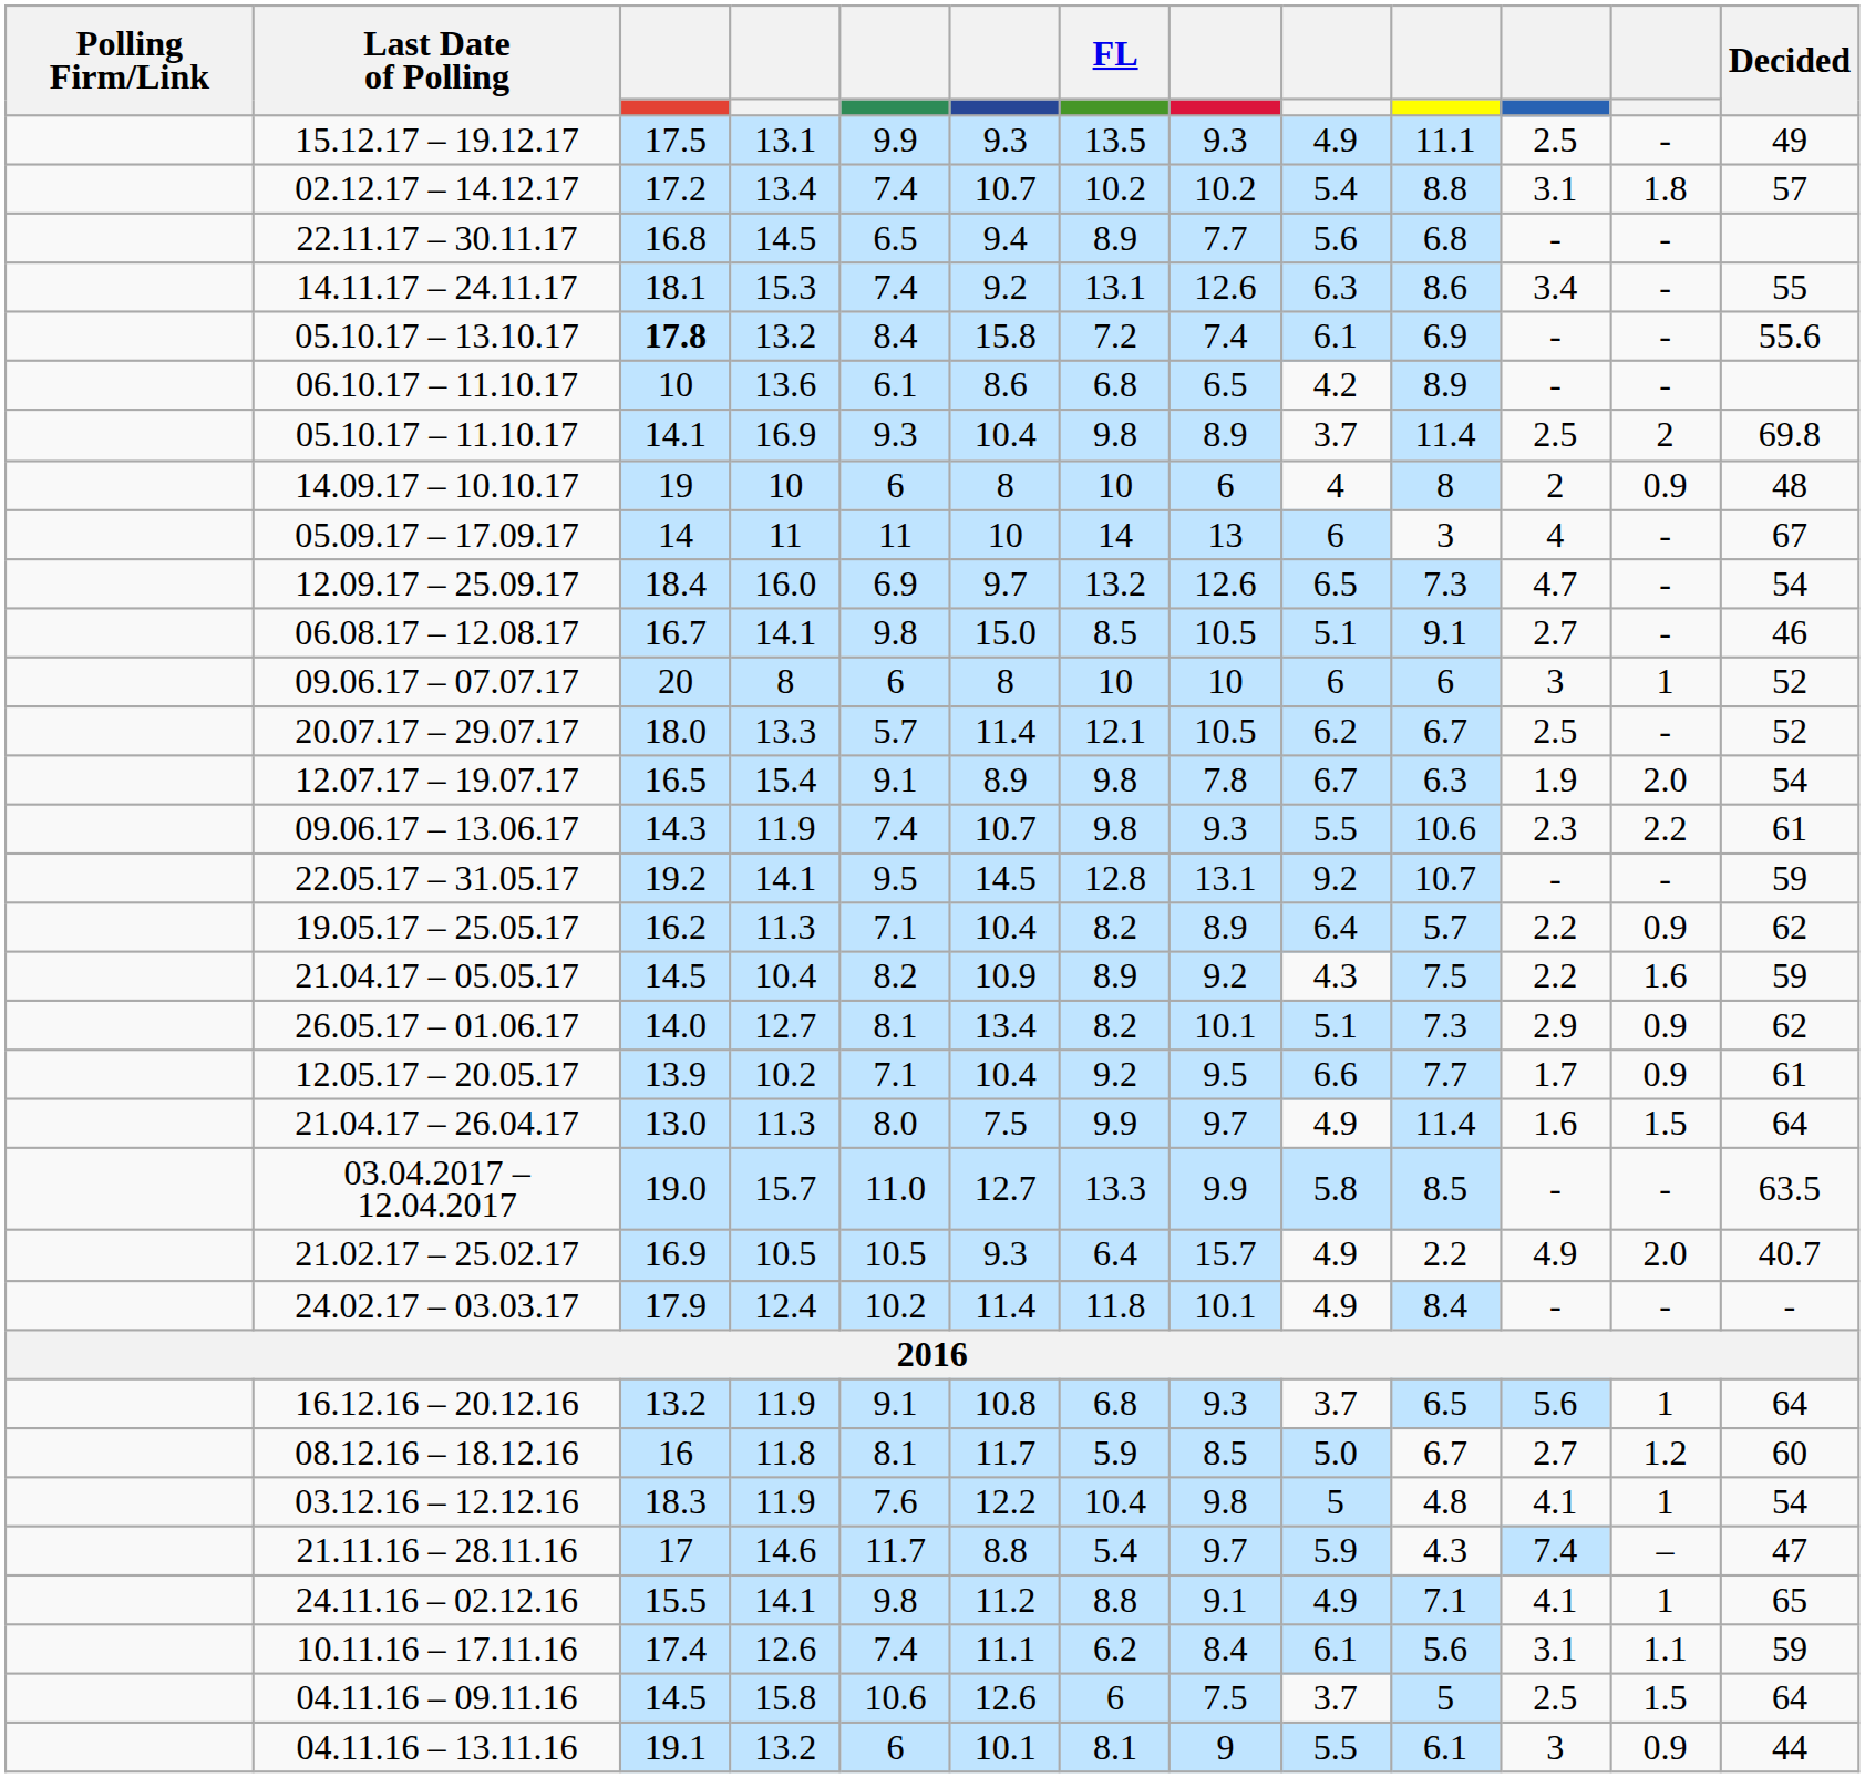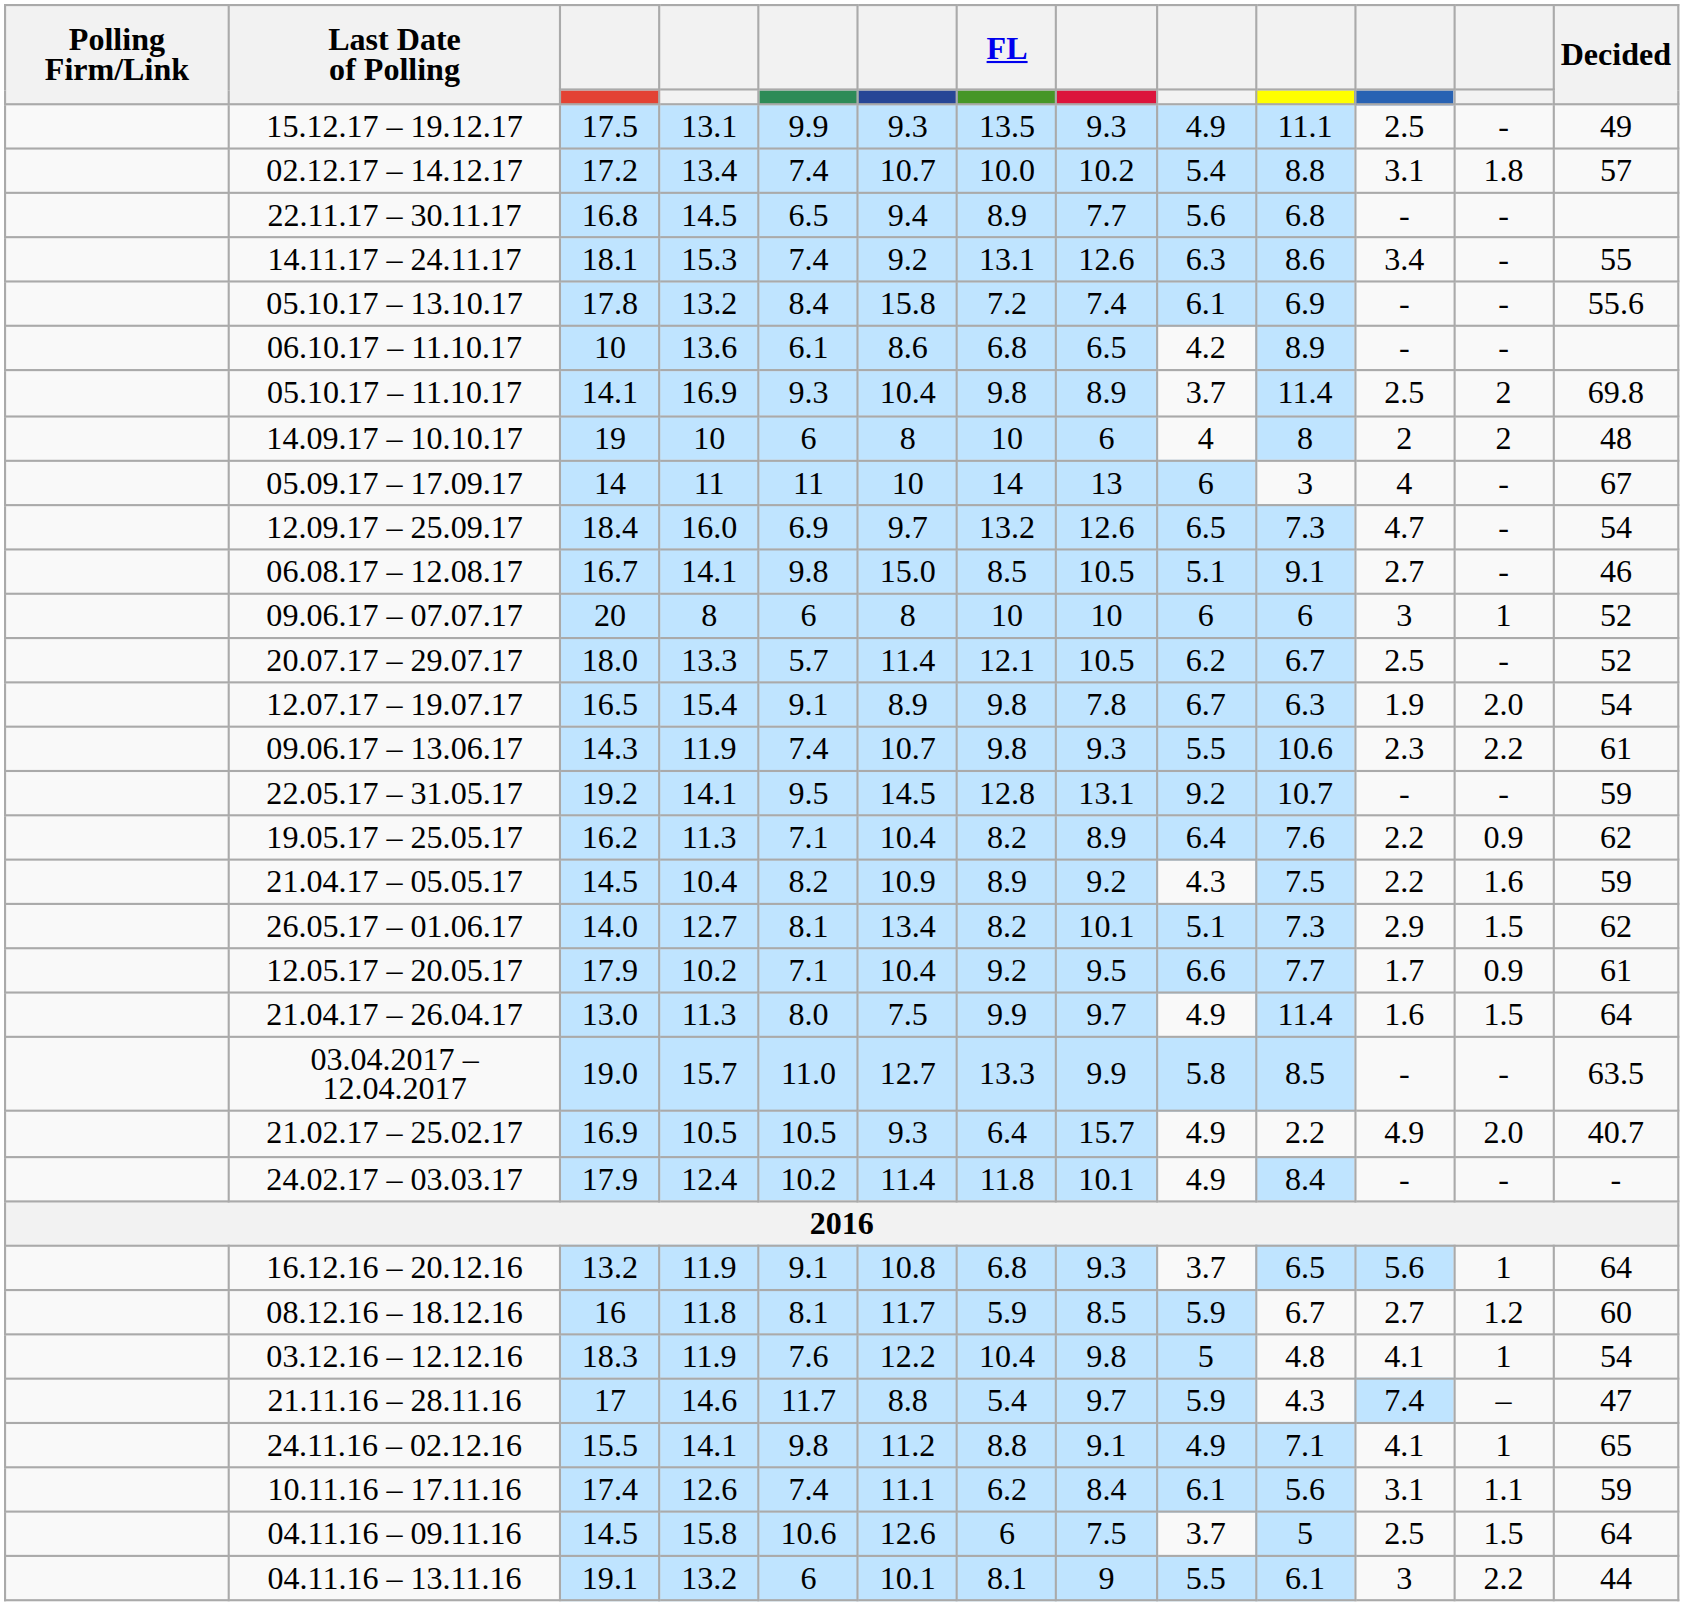02.12.17 – 14.12.17 | FL: 10.2 -> 10.0
05.10.17 – 13.10.17 | column 3: bold -> normal
14.09.17 – 10.10.17 | column 12: 0.9 -> 2
19.05.17 – 25.05.17 | column 10: 5.7 -> 7.6
26.05.17 – 01.06.17 | column 12: 0.9 -> 1.5
12.05.17 – 20.05.17 | column 3: 13.9 -> 17.9
08.12.16 – 18.12.16 | column 9: 5.0 -> 5.9
04.11.16 – 13.11.16 | column 12: 0.9 -> 2.2
